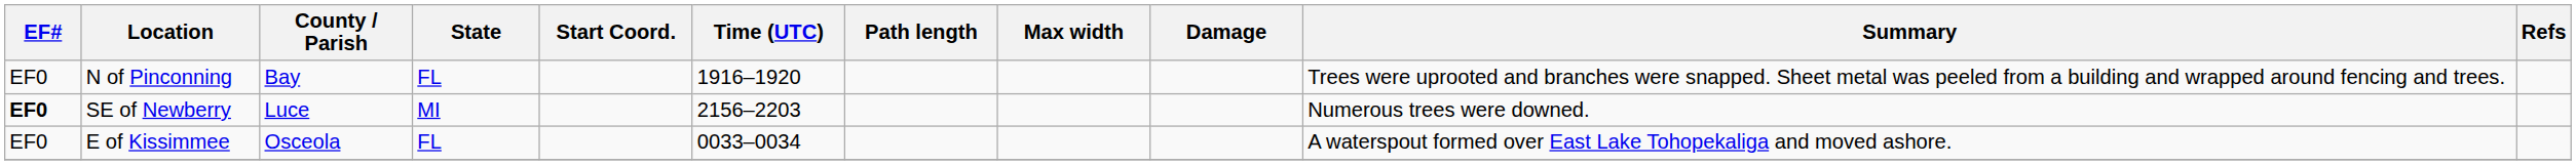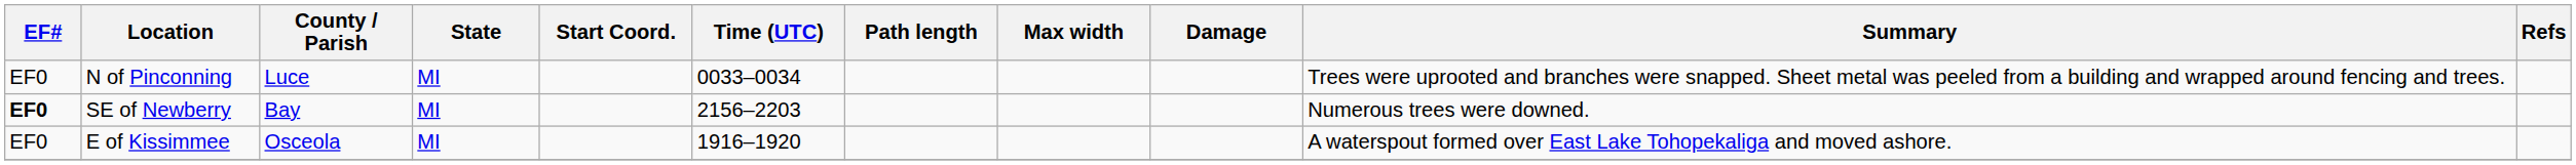N of Pinconning | County / Parish: Bay -> Luce
N of Pinconning | State: FL -> MI
N of Pinconning | Time (UTC): 1916–1920 -> 0033–0034
SE of Newberry | County / Parish: Luce -> Bay
E of Kissimmee | State: FL -> MI
E of Kissimmee | Time (UTC): 0033–0034 -> 1916–1920
